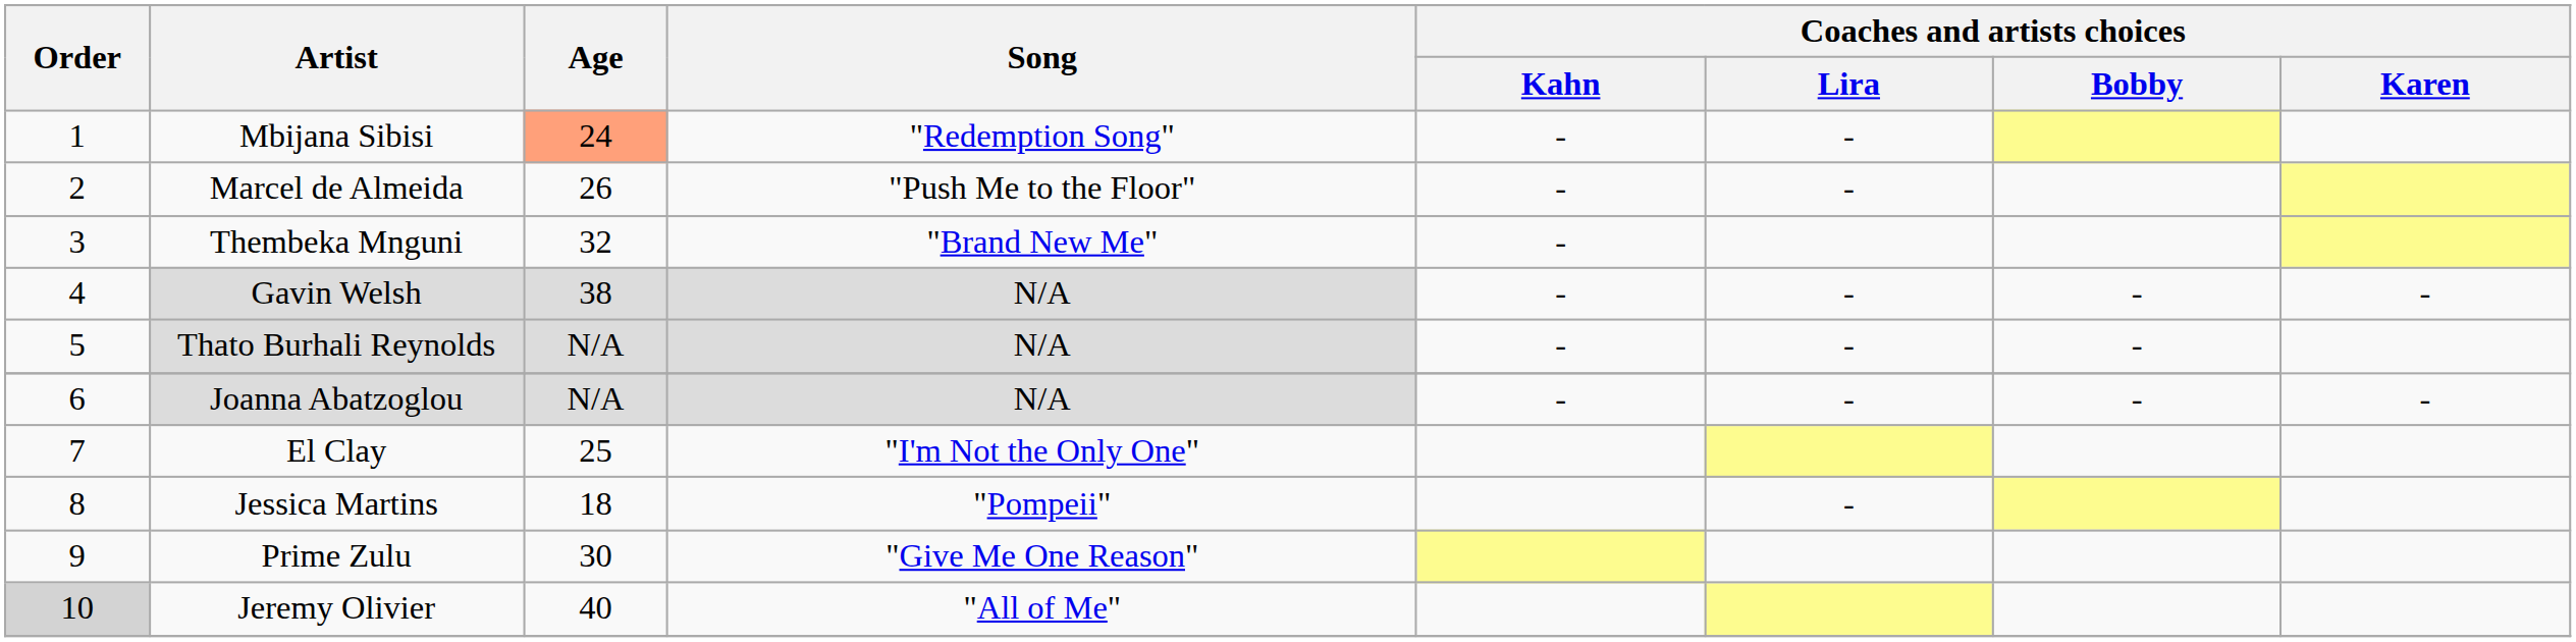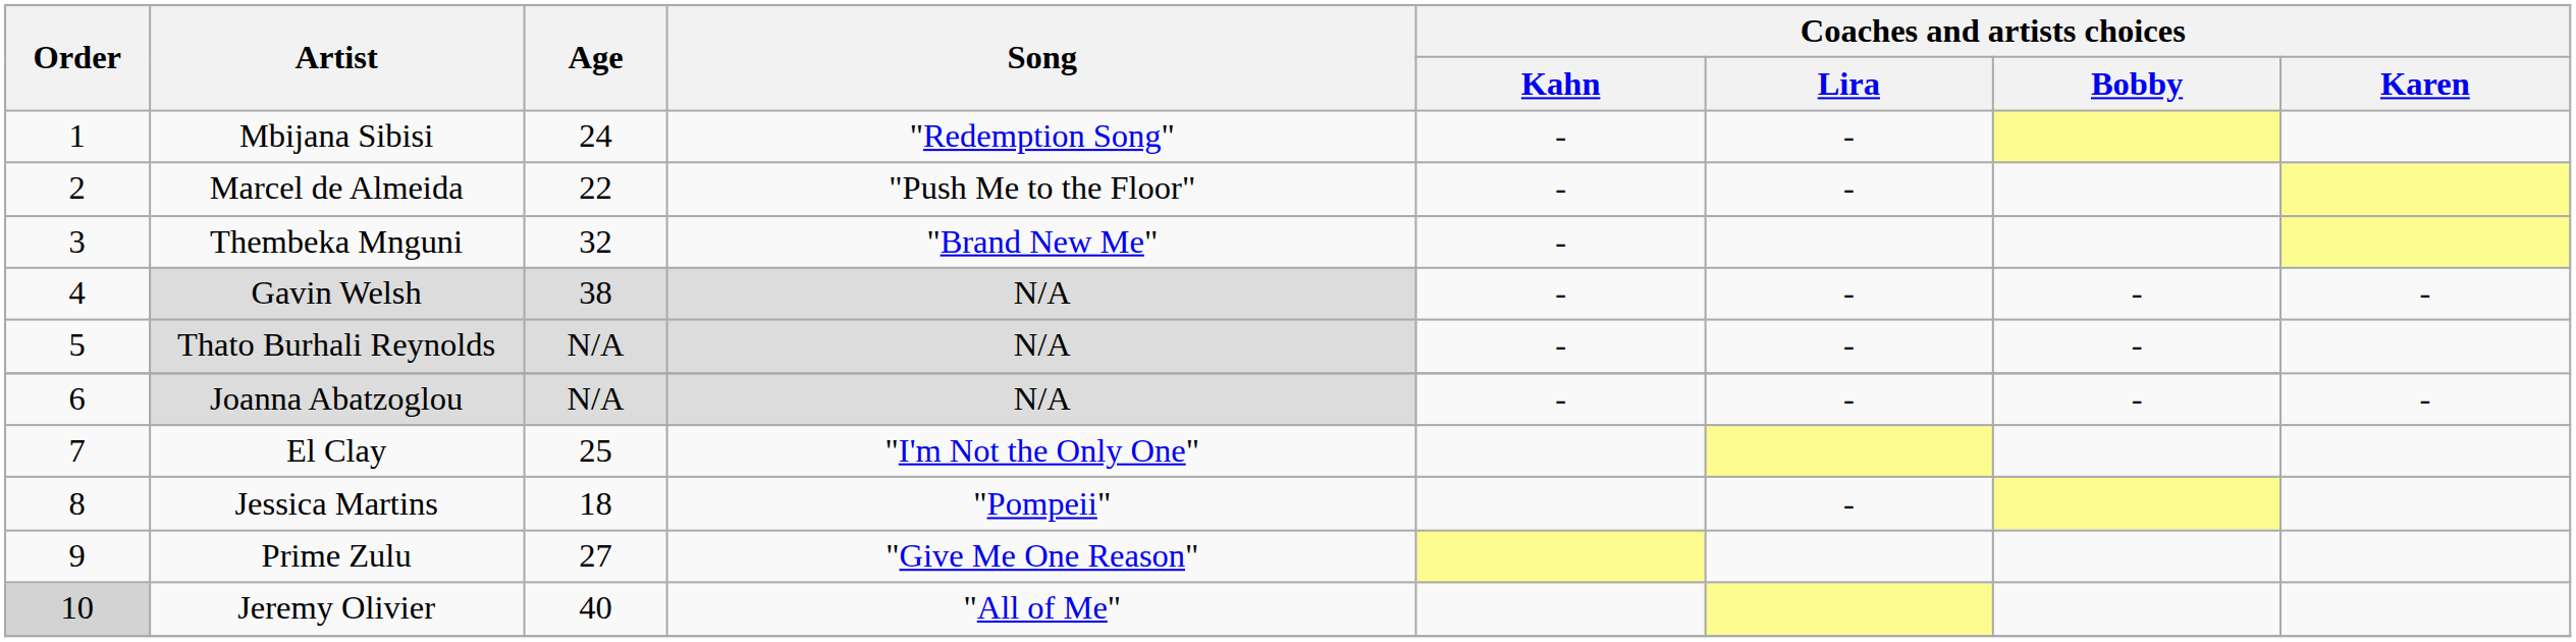Mbijana Sibisi | Age: lightsalmon background -> no background
Marcel de Almeida | Age: 26 -> 22
Prime Zulu | Age: 30 -> 27
